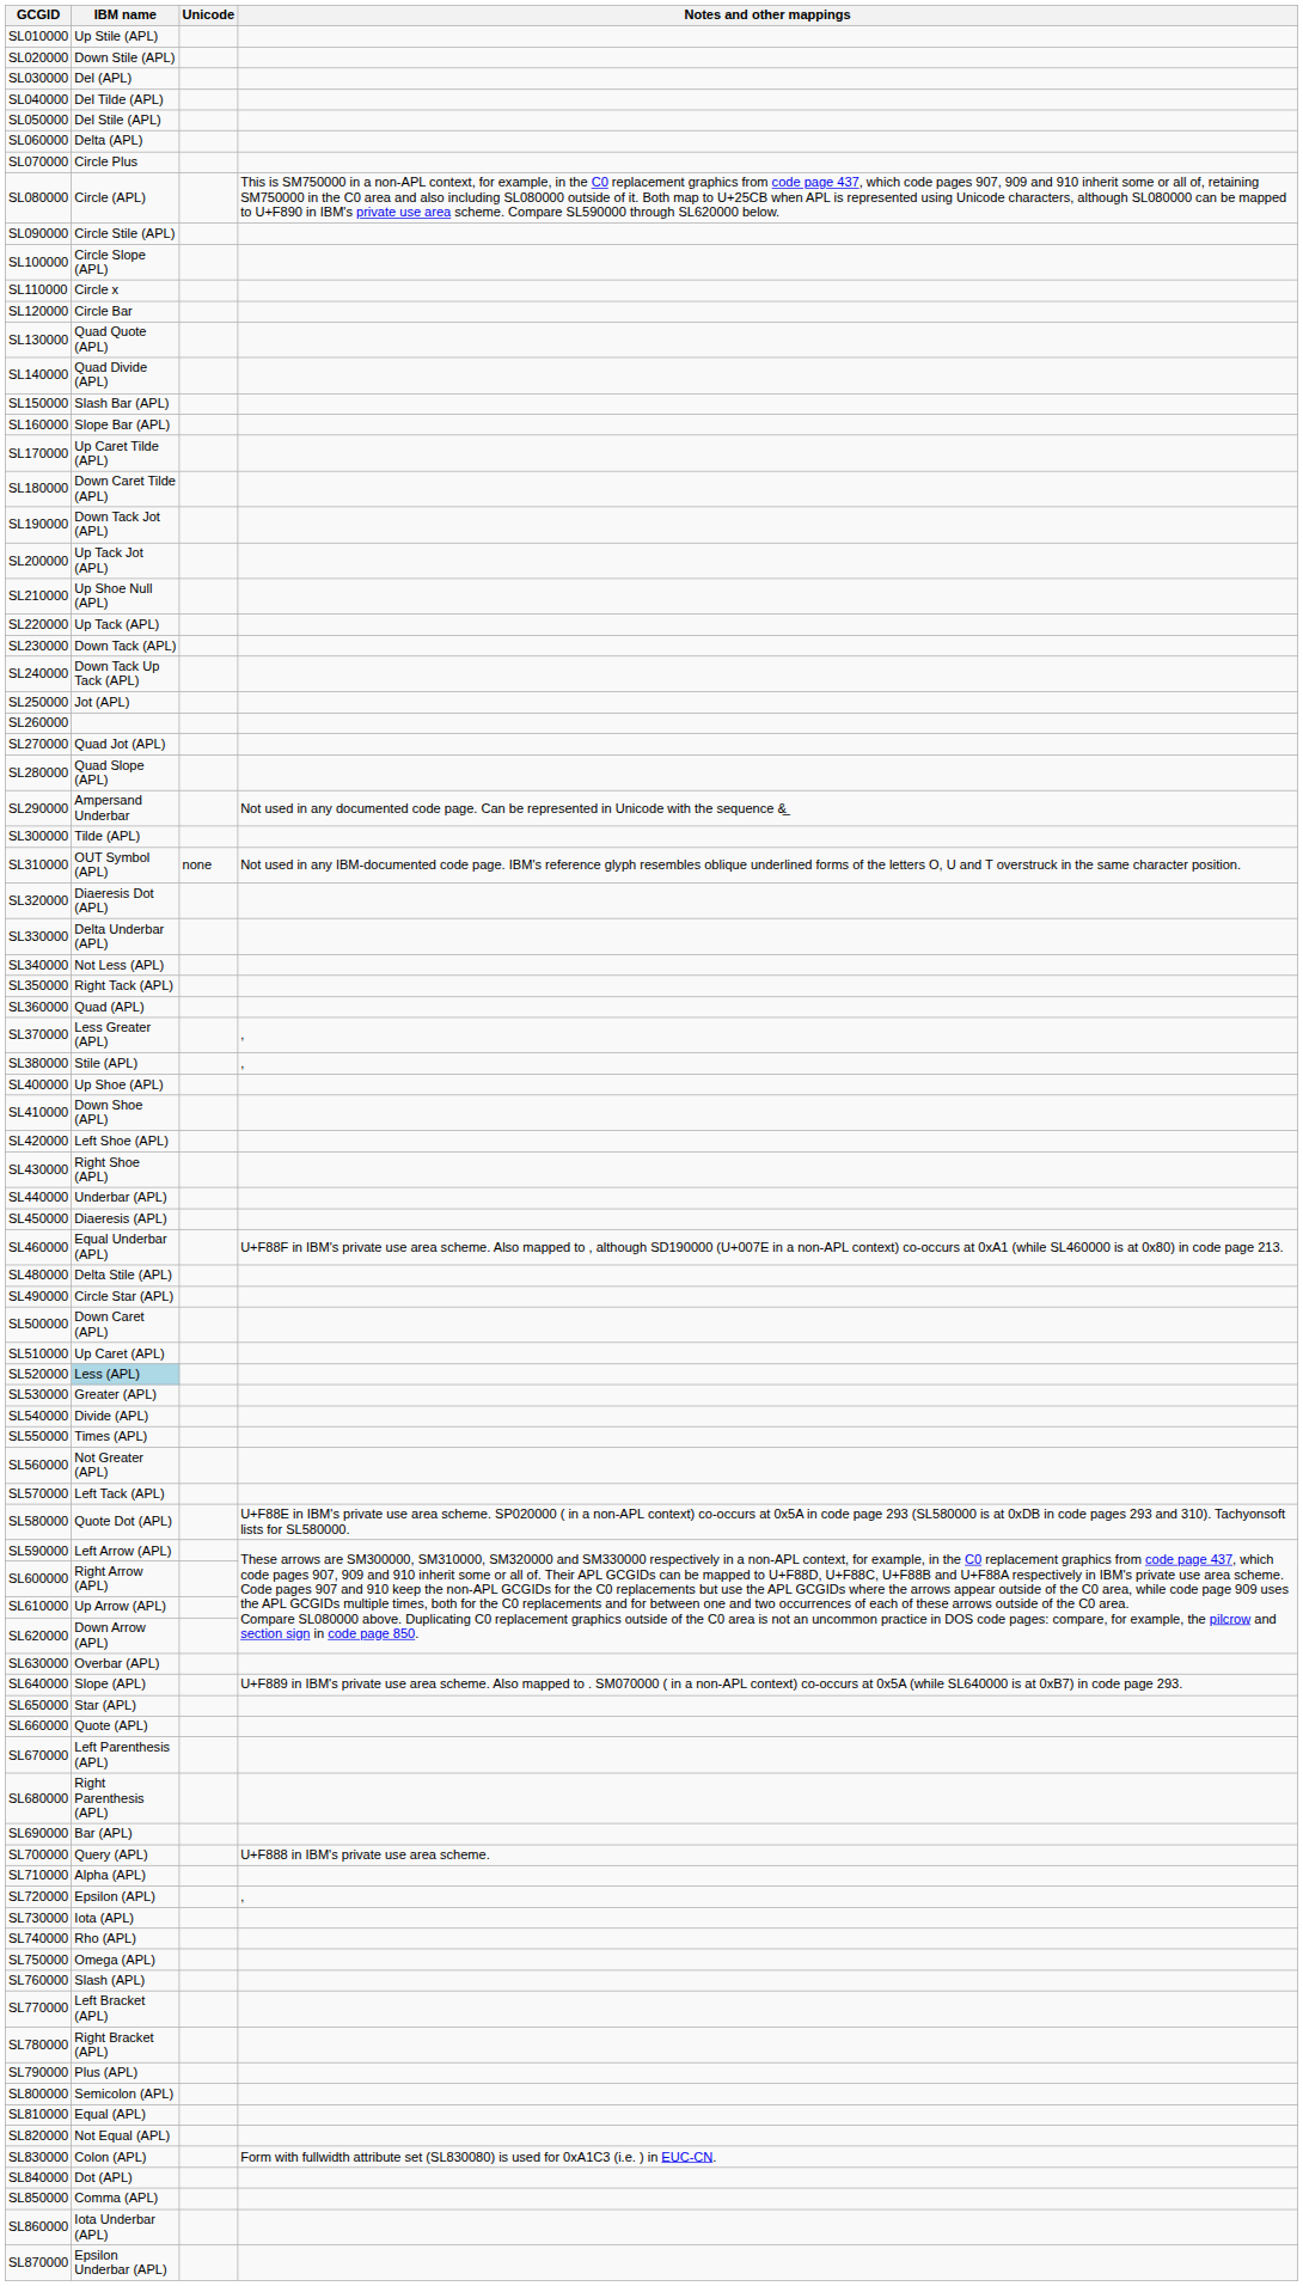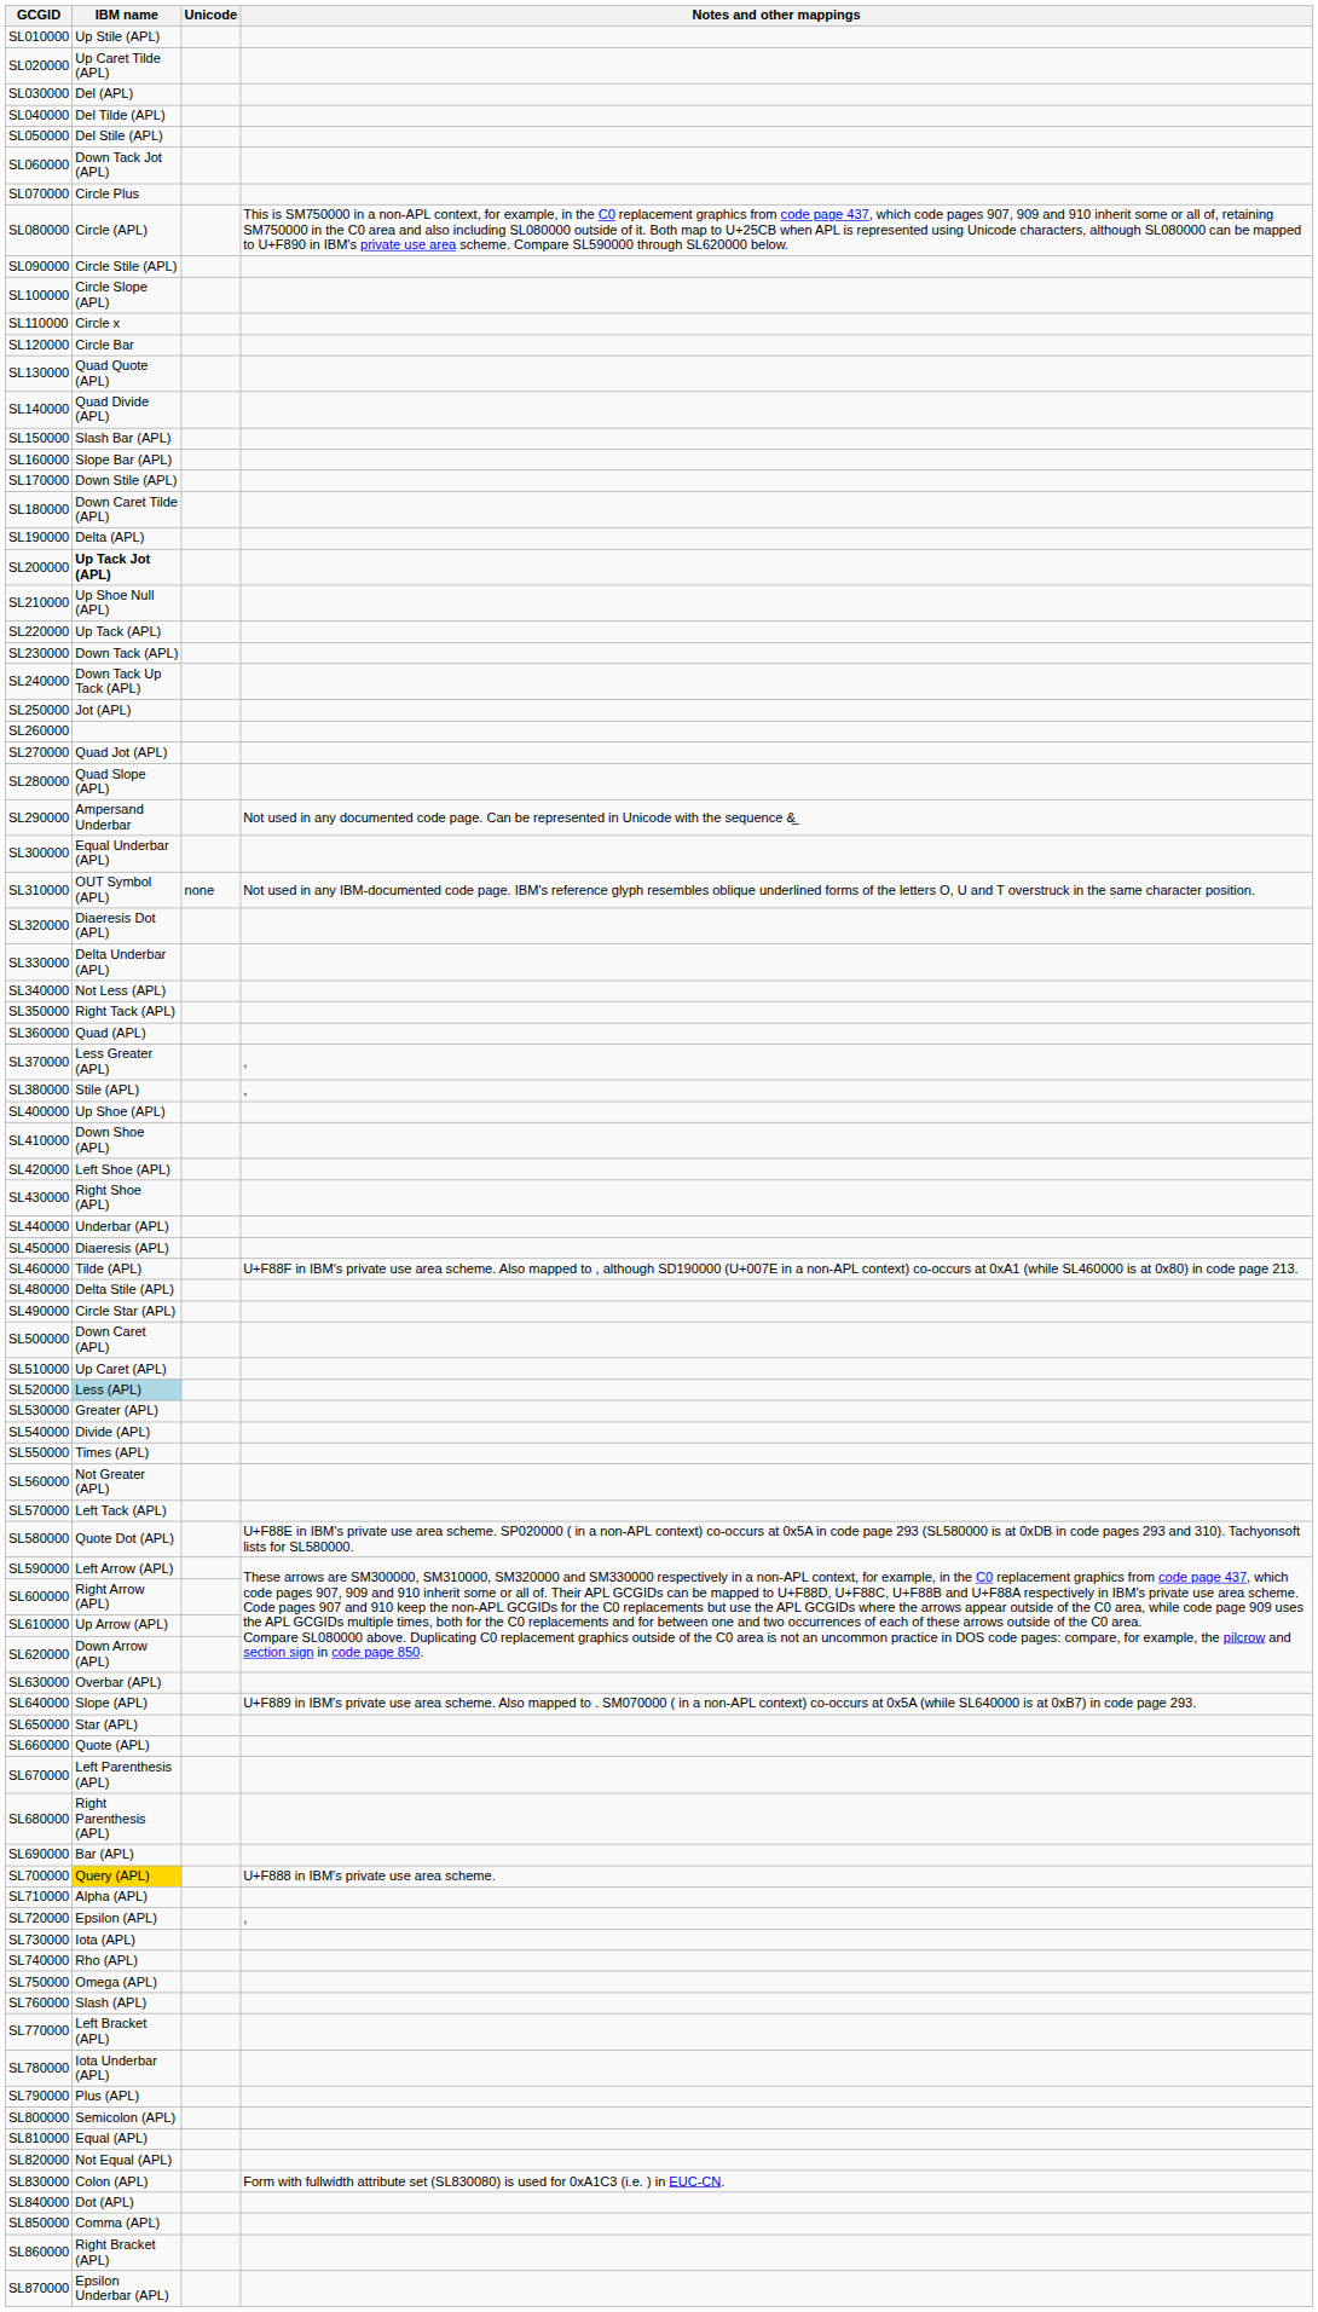SL020000 | IBM name: Down Stile (APL) -> Up Caret Tilde (APL)
SL060000 | IBM name: Delta (APL) -> Down Tack Jot (APL)
SL170000 | IBM name: Up Caret Tilde (APL) -> Down Stile (APL)
SL190000 | IBM name: Down Tack Jot (APL) -> Delta (APL)
SL200000 | IBM name: normal -> bold
SL300000 | IBM name: Tilde (APL) -> Equal Underbar (APL)
SL460000 | IBM name: Equal Underbar (APL) -> Tilde (APL)
SL700000 | IBM name: no background -> gold background
SL780000 | IBM name: Right Bracket (APL) -> Iota Underbar (APL)
SL860000 | IBM name: Iota Underbar (APL) -> Right Bracket (APL)
